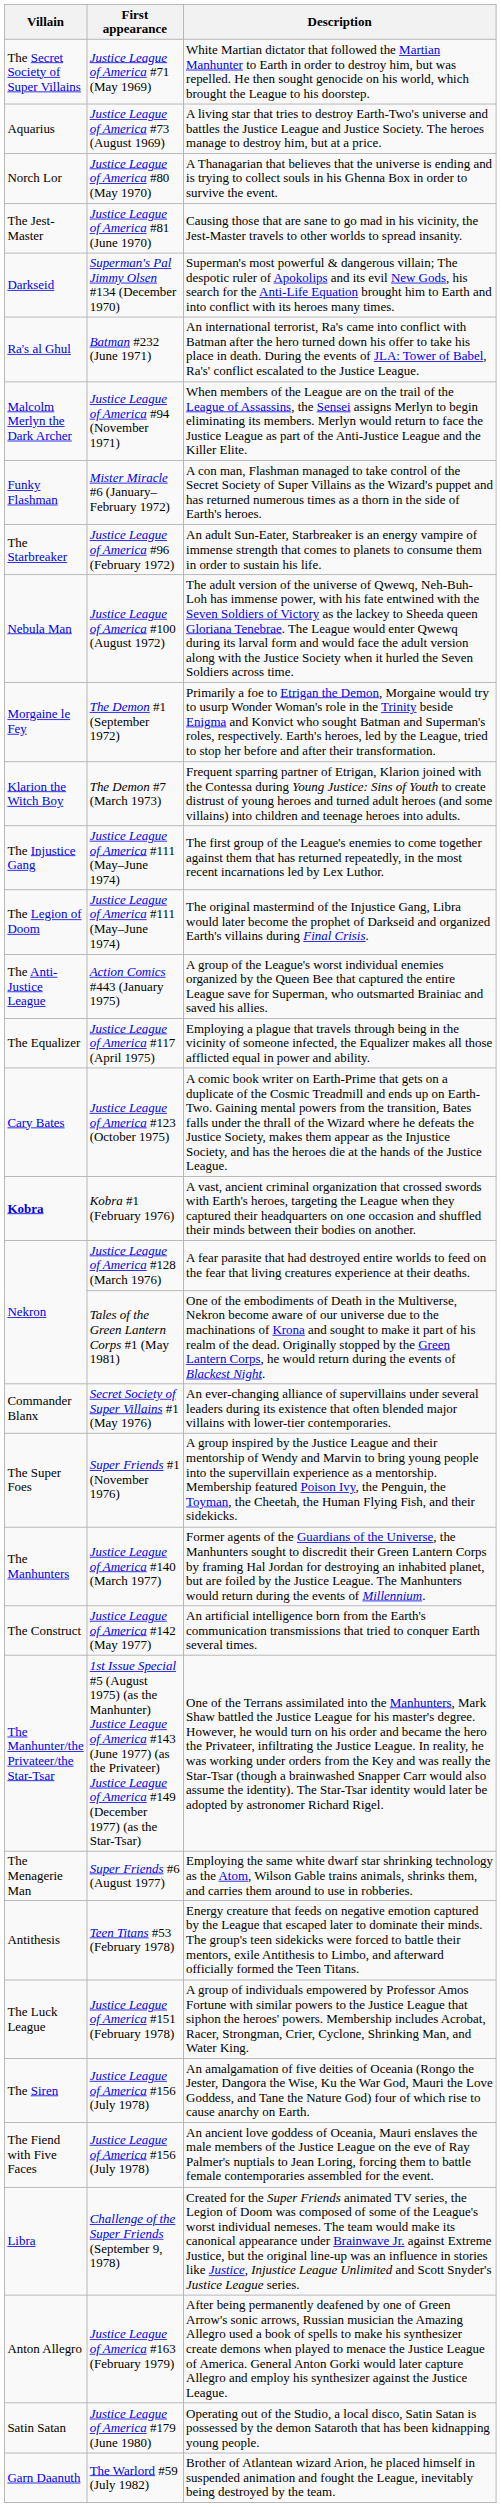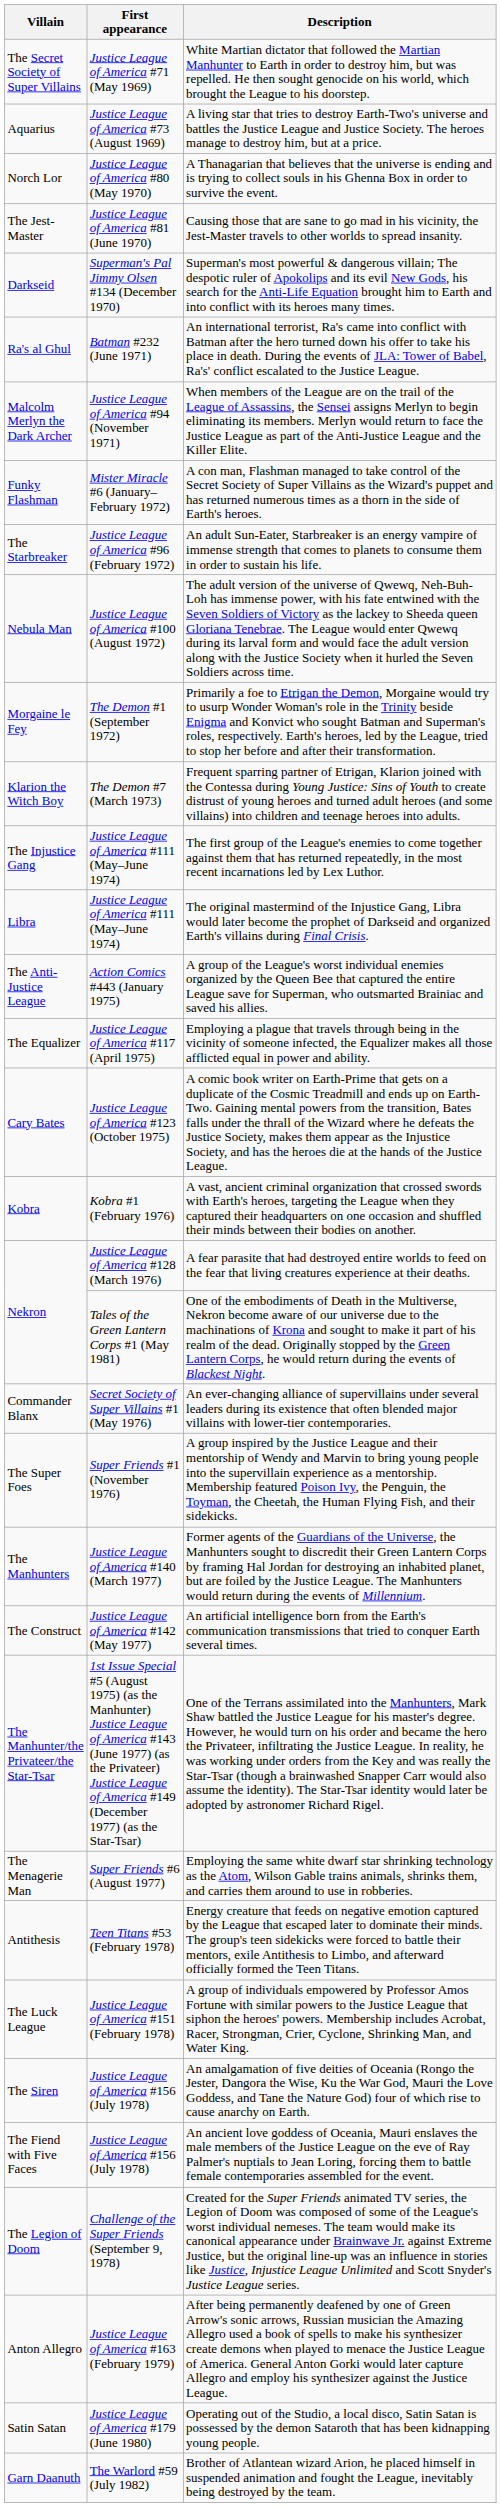row 15 | Villain: The Legion of Doom -> Libra
row 19 | Villain: bold -> normal
row 32 | Villain: Libra -> The Legion of Doom
